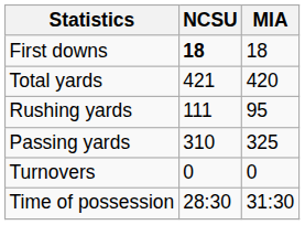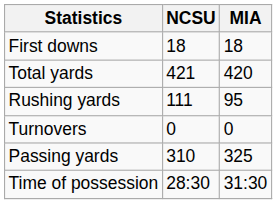First downs | NCSU: bold -> normal
rows swapped: Passing yards <-> Turnovers
